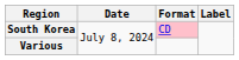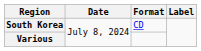South Korea | Format: pink background -> no background
